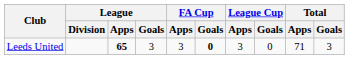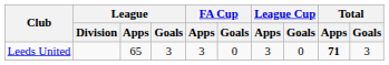Leeds United | League / Apps: bold -> normal
Leeds United | FA Cup / Goals: bold -> normal
Leeds United | Total / Apps: normal -> bold
